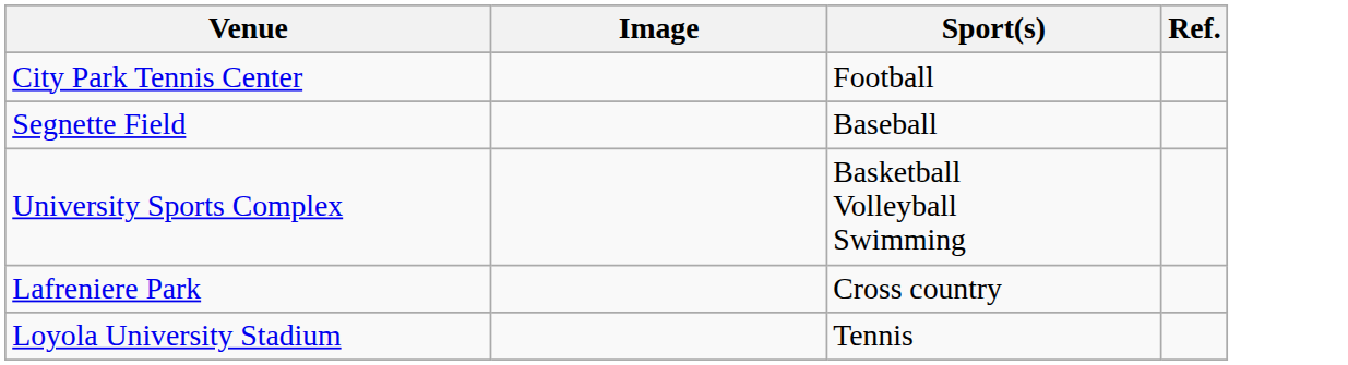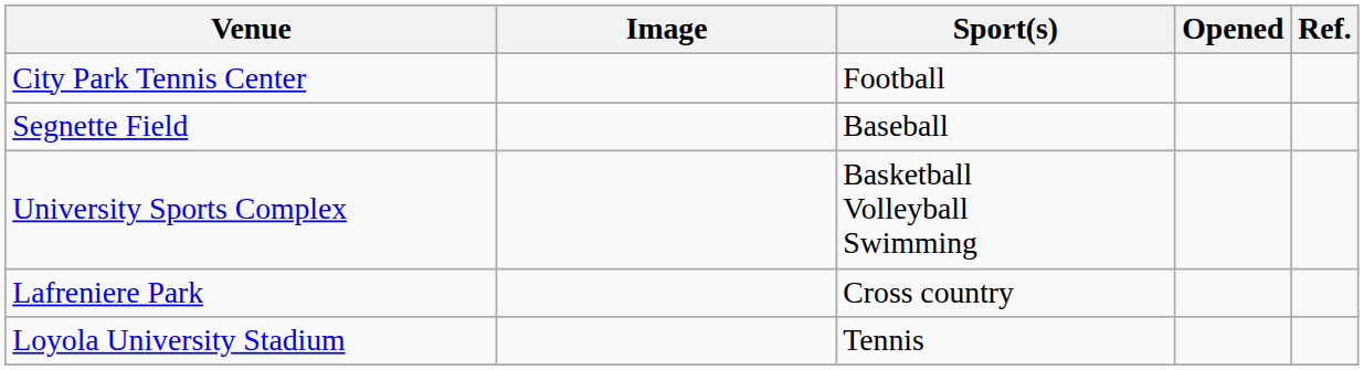+ column: Opened
